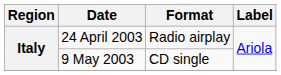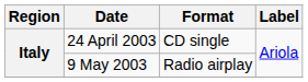24 April 2003 | Format: Radio airplay -> CD single
9 May 2003 | Format: CD single -> Radio airplay
